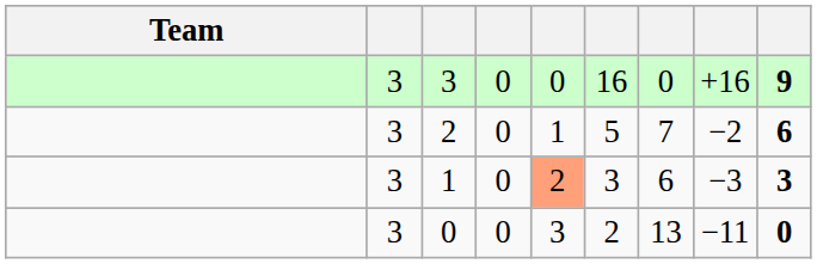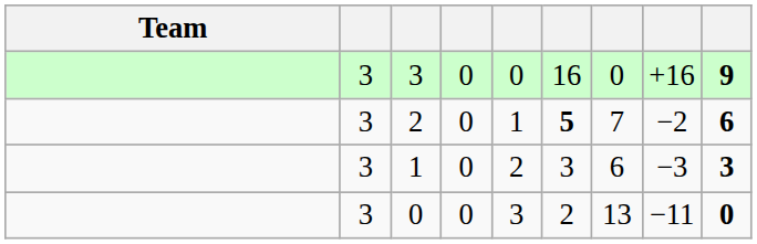row 3 | column 6: normal -> bold
row 4 | column 5: lightsalmon background -> no background
